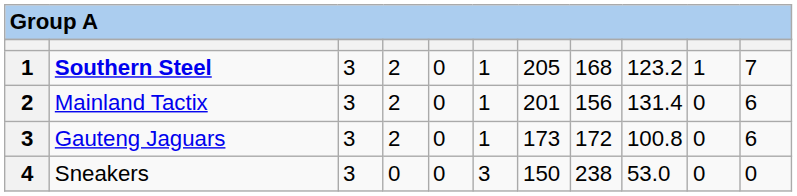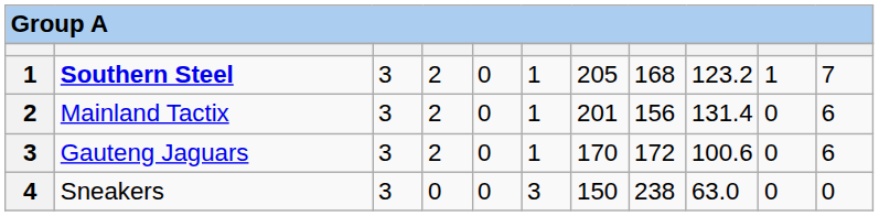Gauteng Jaguars | column 7: 173 -> 170
Gauteng Jaguars | column 9: 100.8 -> 100.6
Sneakers | column 9: 53.0 -> 63.0
